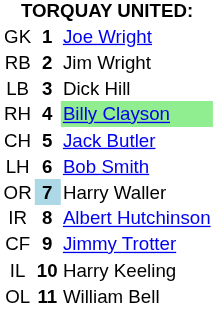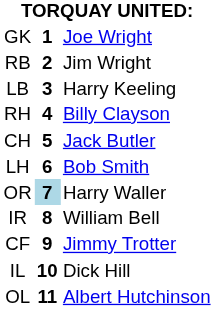LB | column 3: Dick Hill -> Harry Keeling
RH | column 3: lightgreen background -> no background
IR | column 3: Albert Hutchinson -> William Bell
IL | column 3: Harry Keeling -> Dick Hill
OL | column 3: William Bell -> Albert Hutchinson
